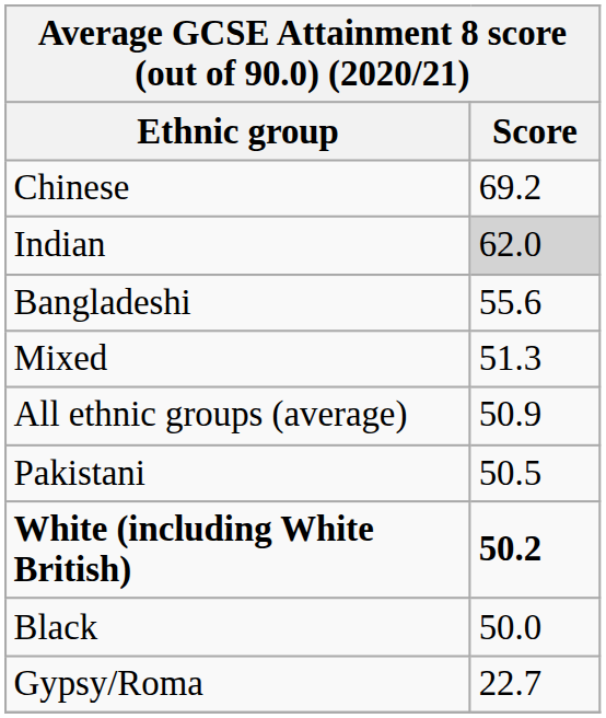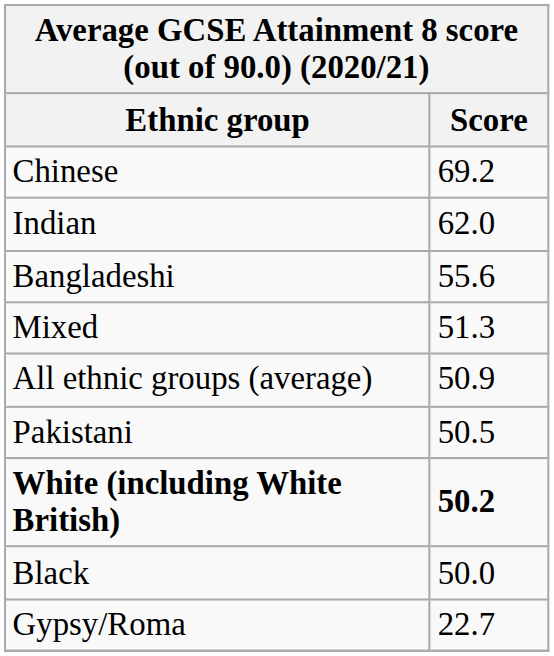Indian | Score: lightgrey background -> no background
